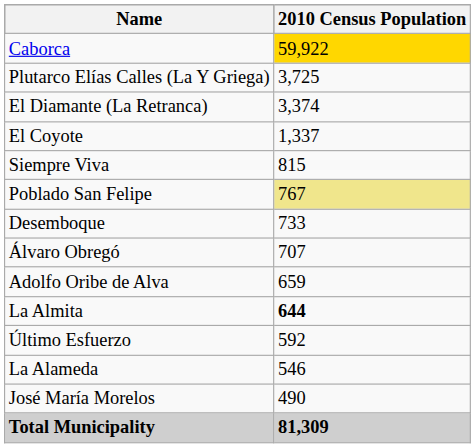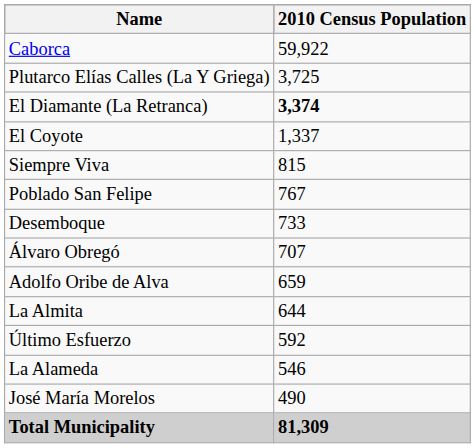Caborca | 2010 Census Population: gold background -> no background
El Diamante (La Retranca) | 2010 Census Population: normal -> bold
Poblado San Felipe | 2010 Census Population: khaki background -> no background
La Almita | 2010 Census Population: bold -> normal
